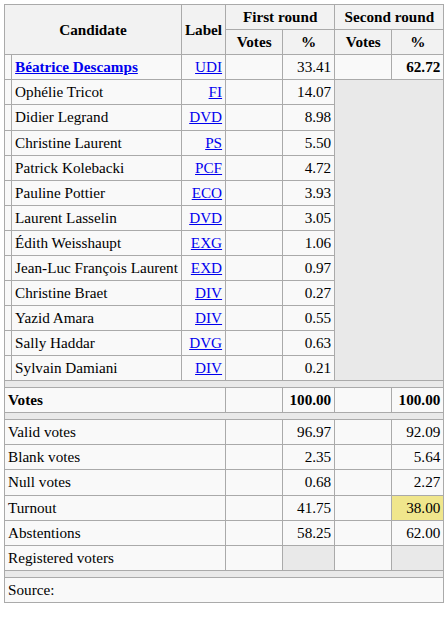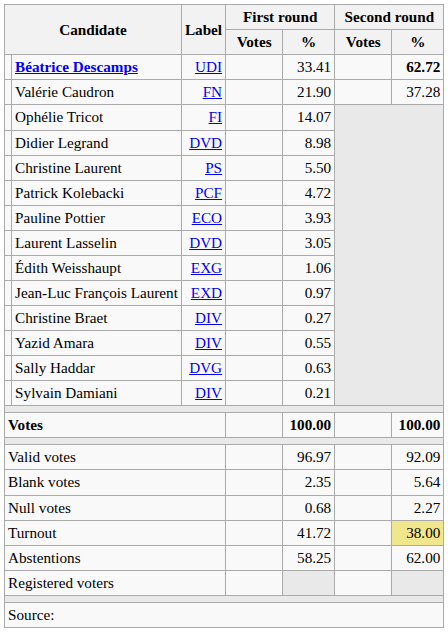+ row: Valérie Caudron | FN | 21.90 | 37.28
Turnout | First round / %: 41.75 -> 41.72
